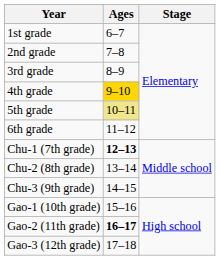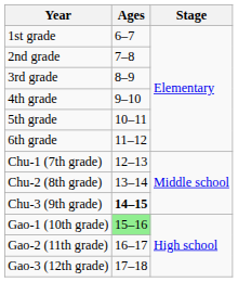4th grade | Ages: gold background -> no background
5th grade | Ages: khaki background -> no background
Chu-1 (7th grade) | Ages: bold -> normal
Chu-3 (9th grade) | Ages: normal -> bold
Gao-1 (10th grade) | Ages: no background -> lightgreen background
Gao-2 (11th grade) | Ages: bold -> normal
